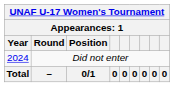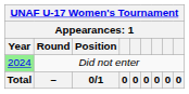Did not enter | Year: no background -> lightgreen background
